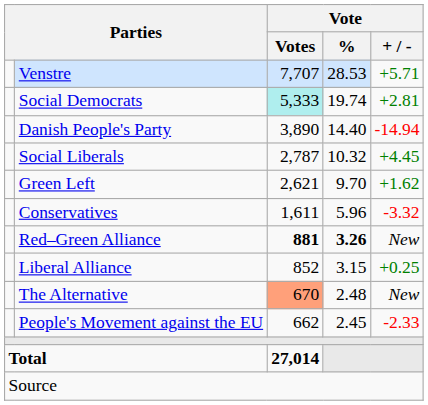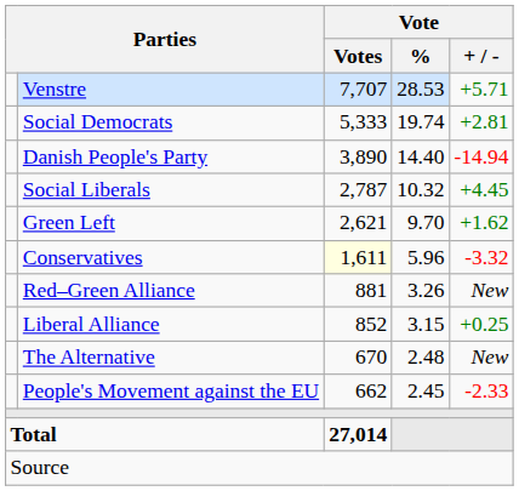Social Democrats | Vote / Votes: paleturquoise background -> no background
Conservatives | Vote / Votes: no background -> lightyellow background
Red–Green Alliance | Vote / Votes: bold -> normal
Red–Green Alliance | Vote / %: bold -> normal
The Alternative | Vote / Votes: lightsalmon background -> no background
